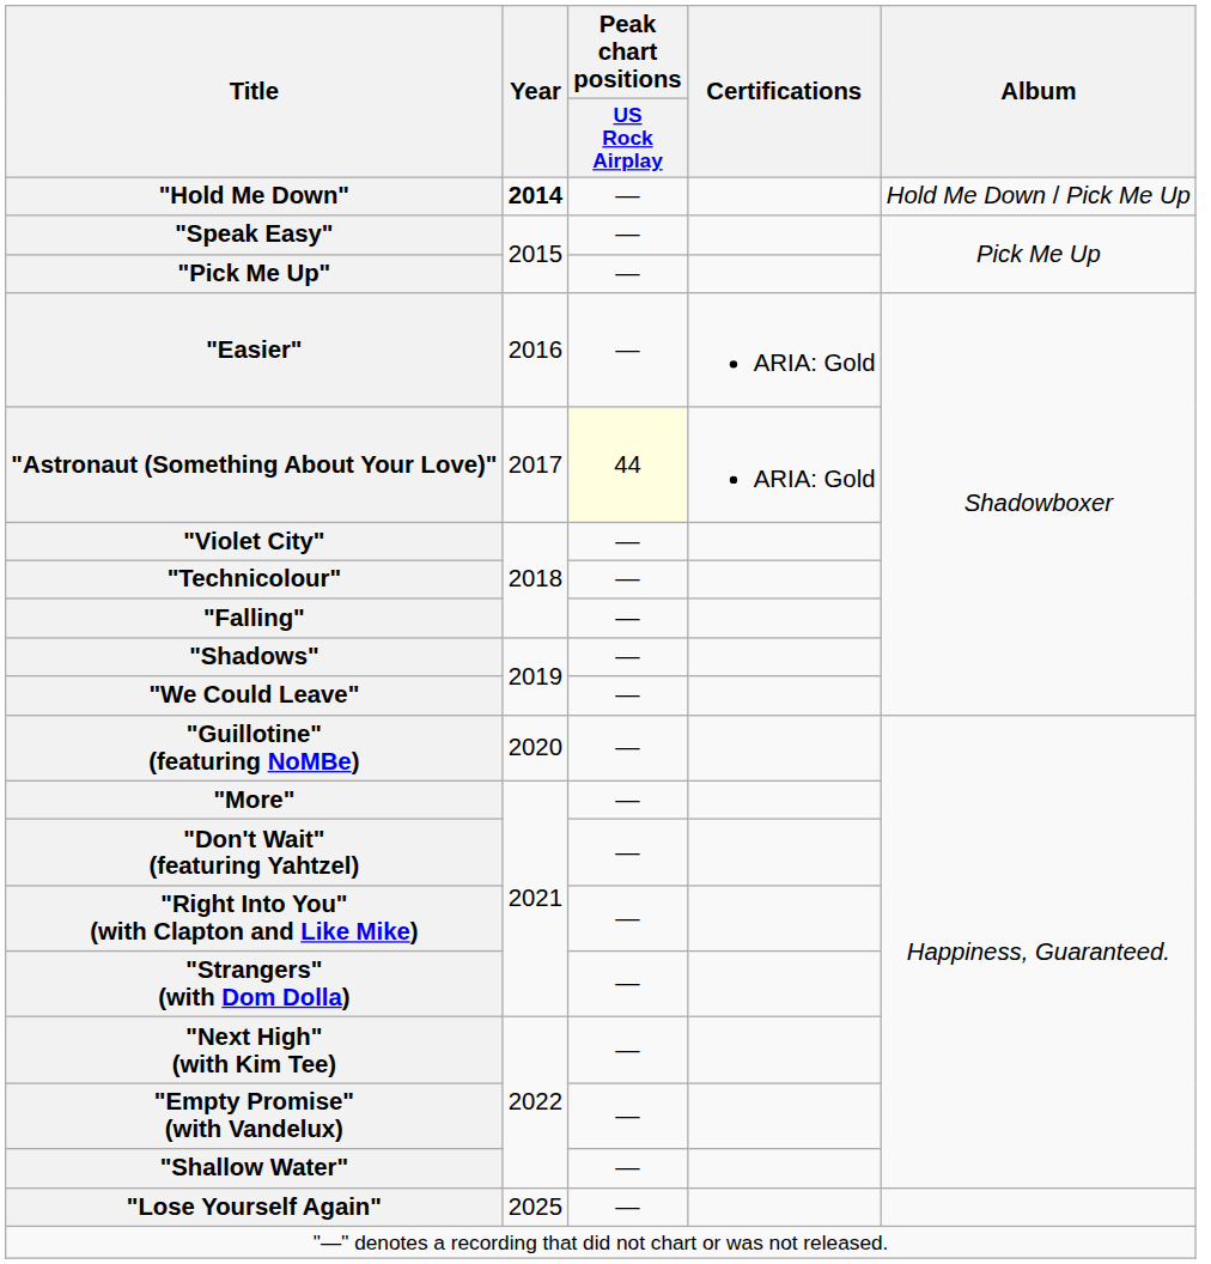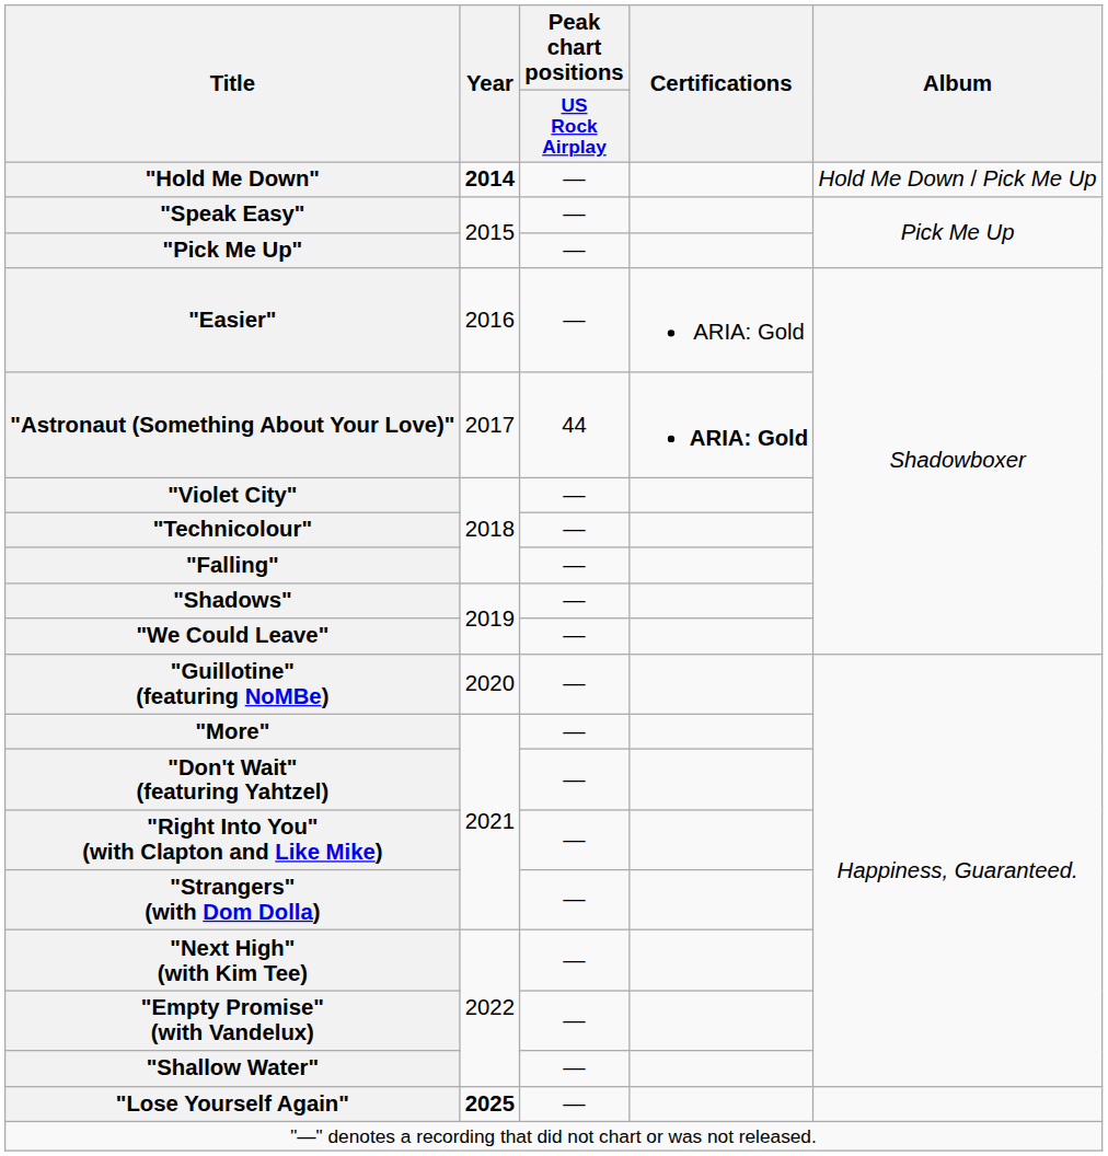"Astronaut (Something About Your Love)" | Peak chart positions / US Rock Airplay: lightyellow background -> no background
"Astronaut (Something About Your Love)" | Certifications: normal -> bold
"Lose Yourself Again" | Year: normal -> bold
